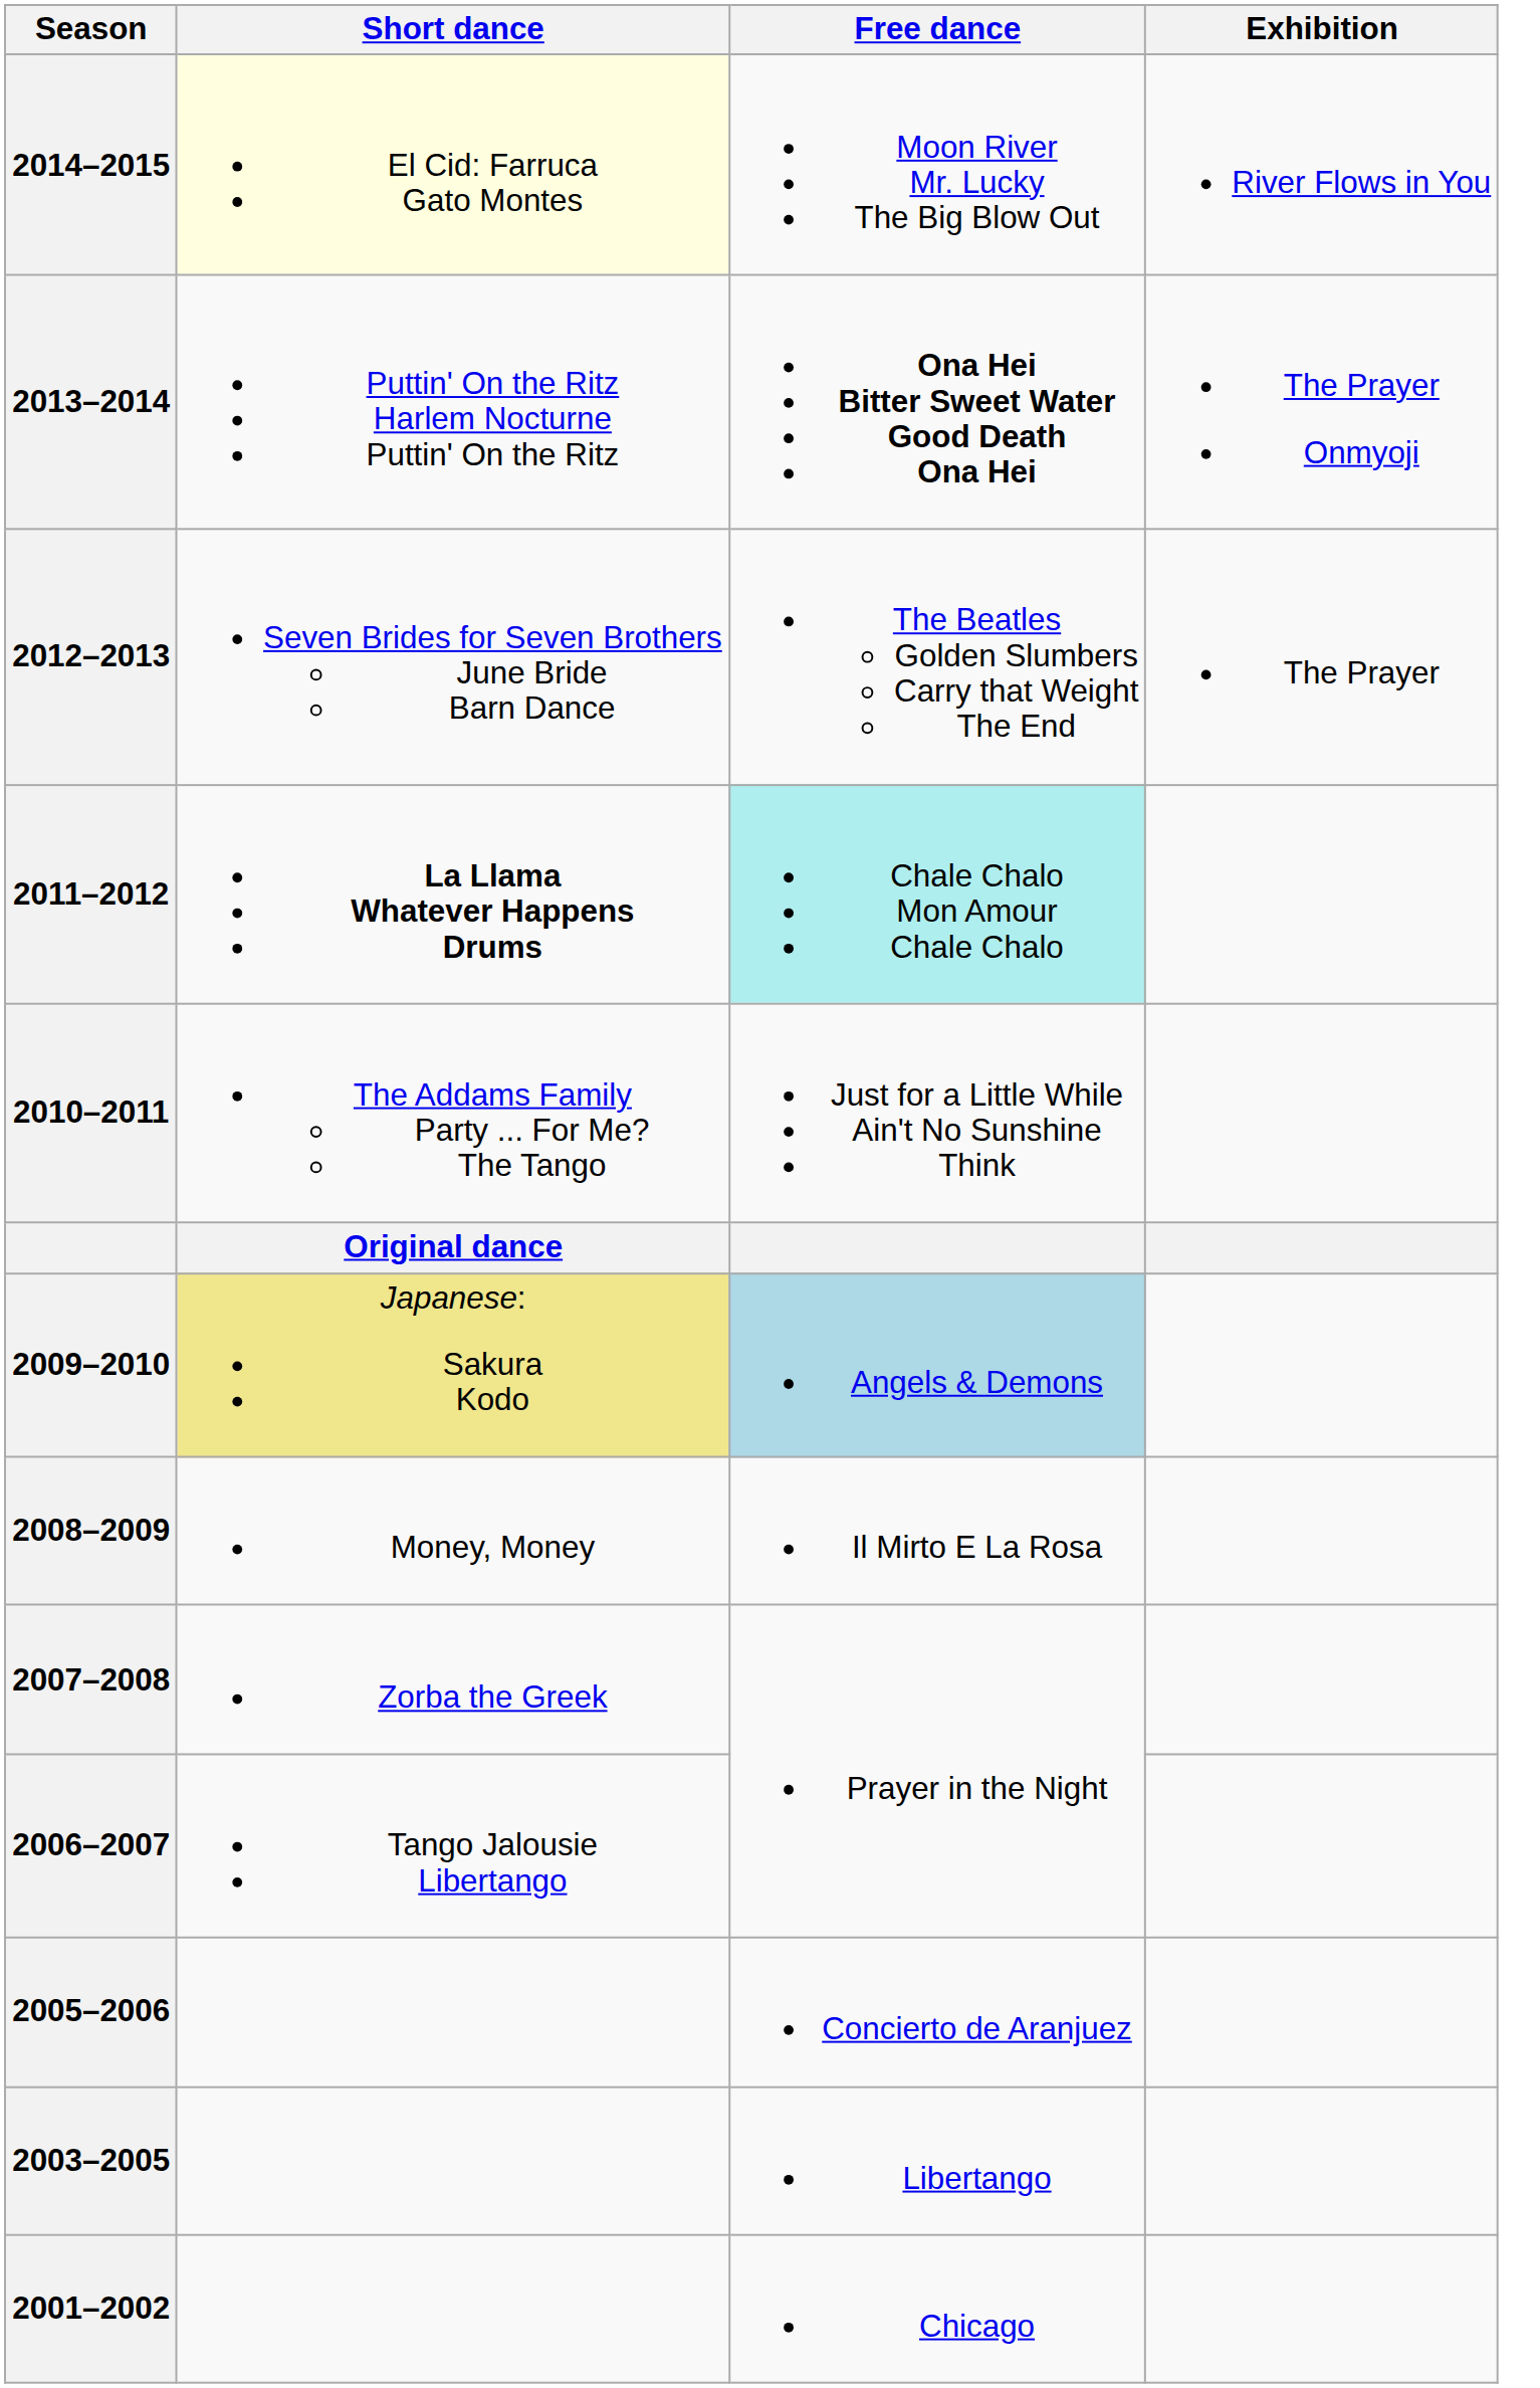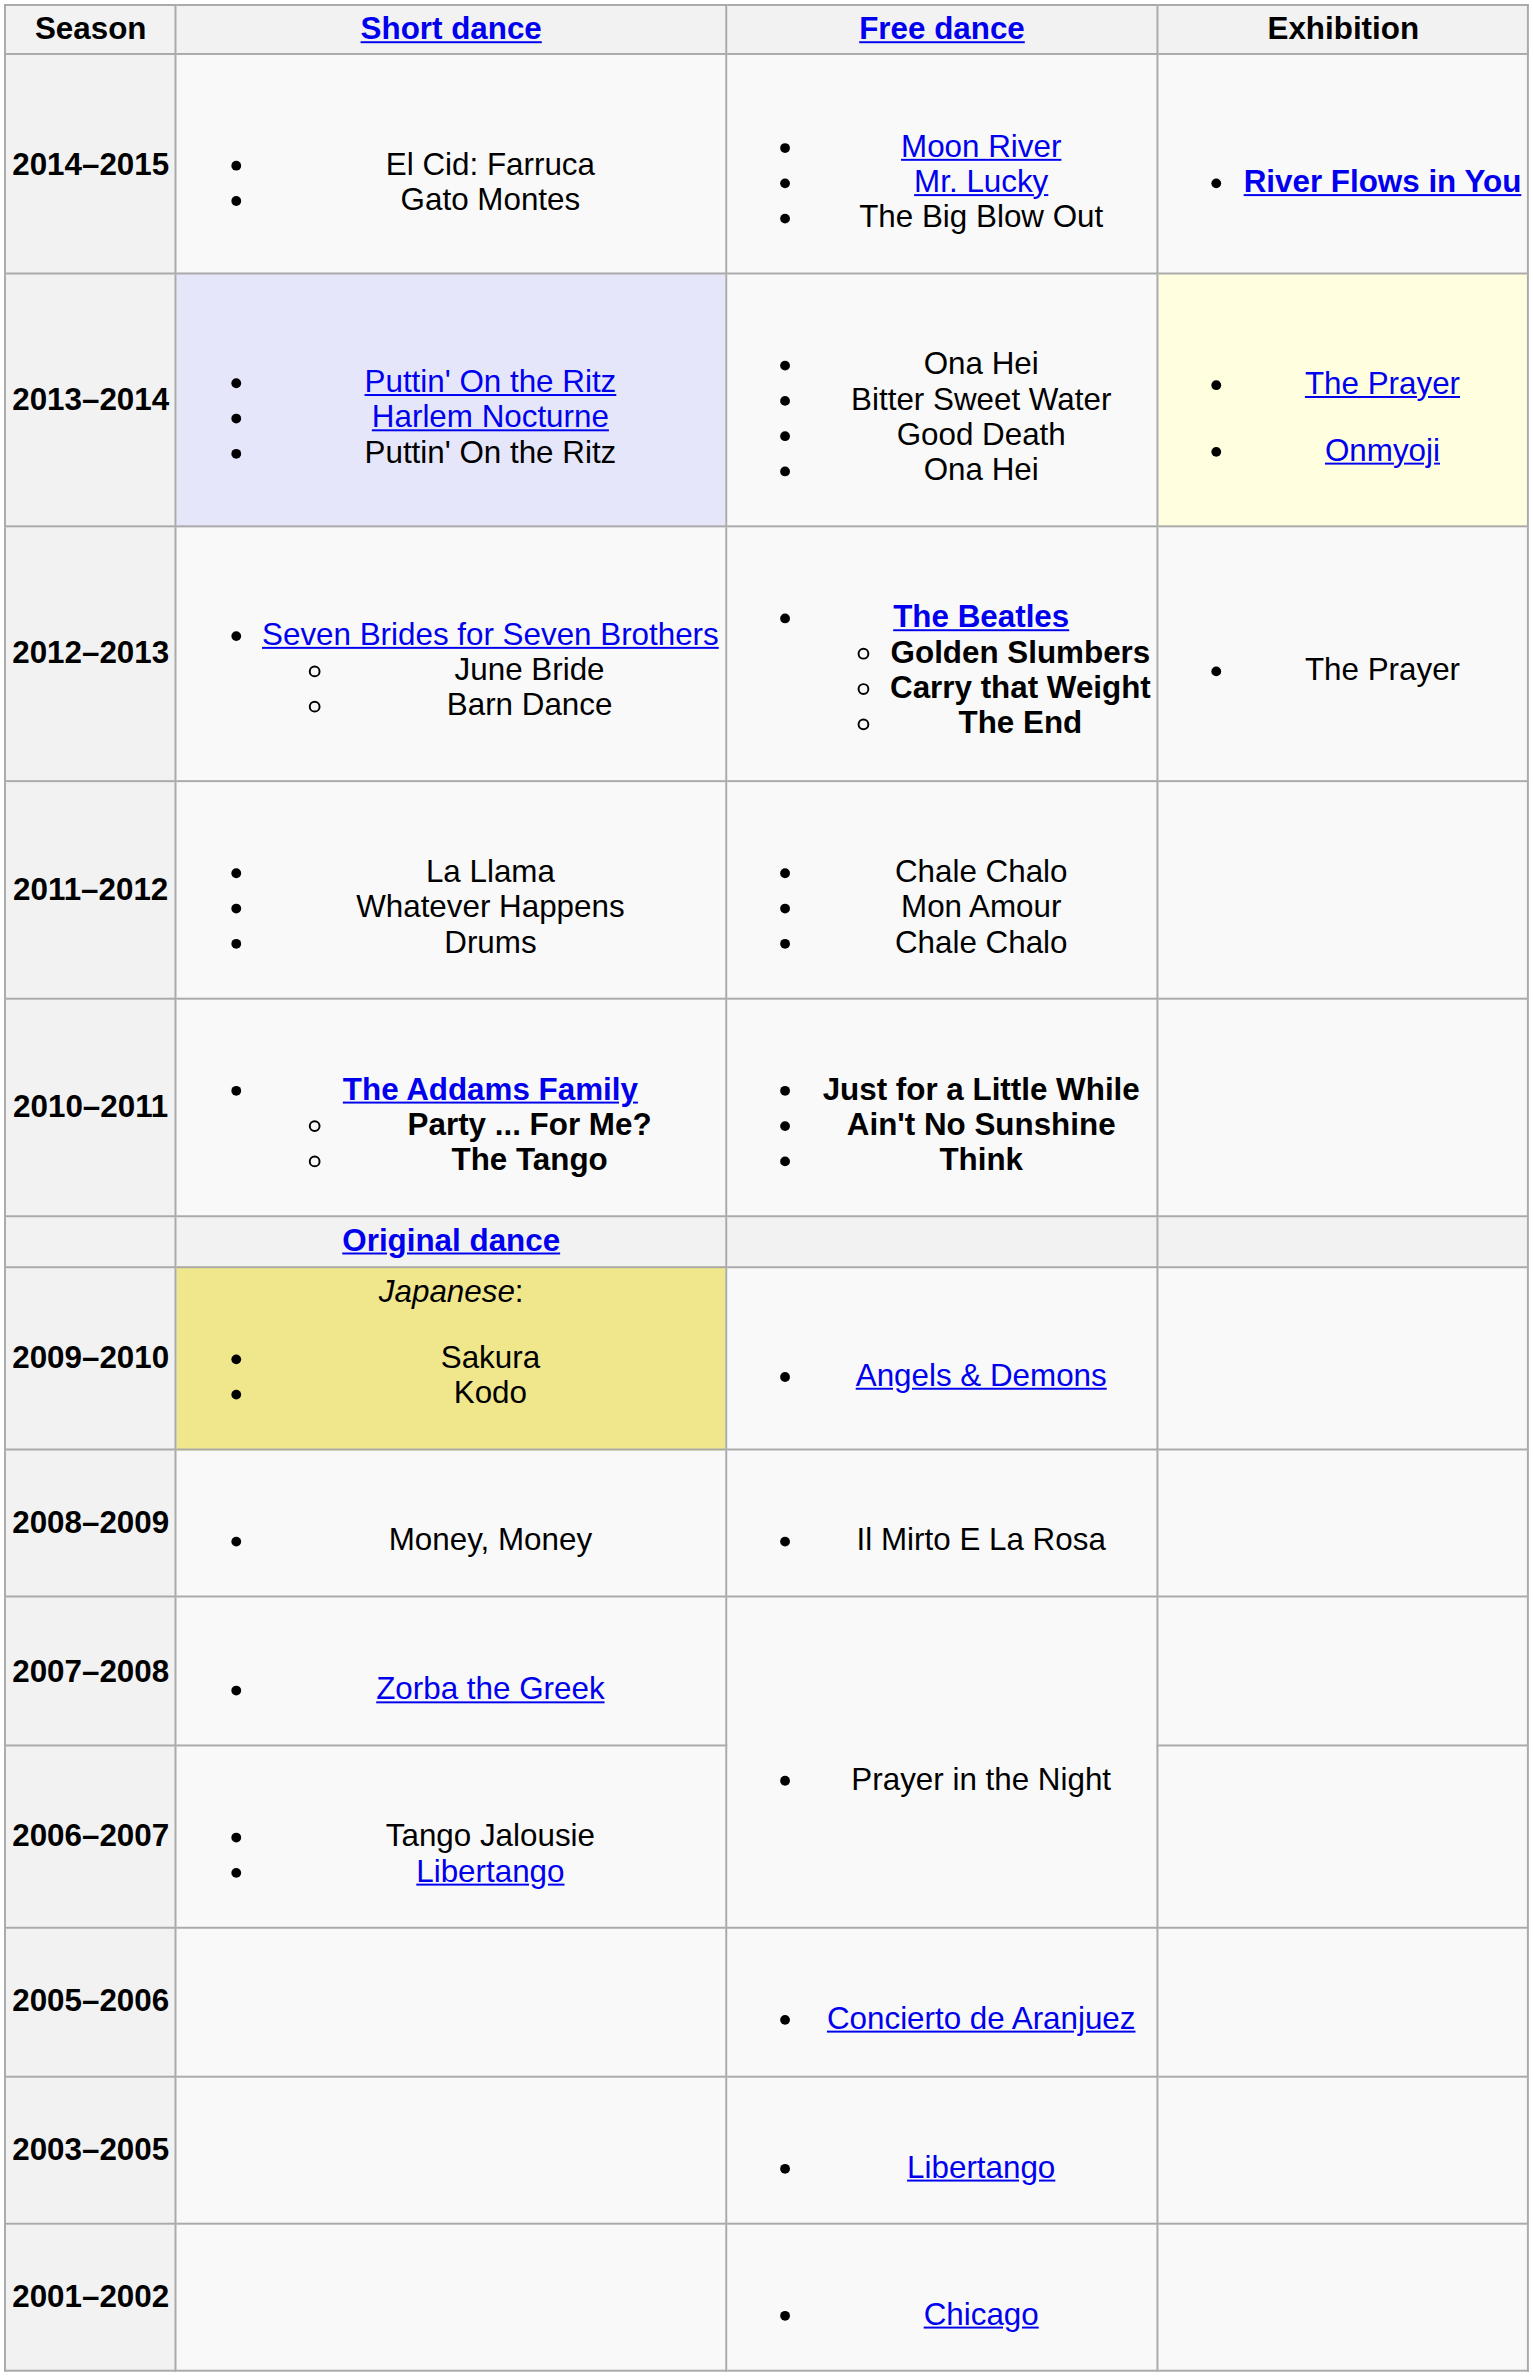2014–2015 | Short dance: lightyellow background -> no background
2014–2015 | Exhibition: normal -> bold
2013–2014 | Short dance: no background -> lavender background
2013–2014 | Free dance: bold -> normal
2013–2014 | Exhibition: no background -> lightyellow background
2012–2013 | Free dance: normal -> bold
2011–2012 | Short dance: bold -> normal
2011–2012 | Free dance: paleturquoise background -> no background
2010–2011 | Short dance: normal -> bold
2010–2011 | Free dance: normal -> bold
2009–2010 | Free dance: lightblue background -> no background
